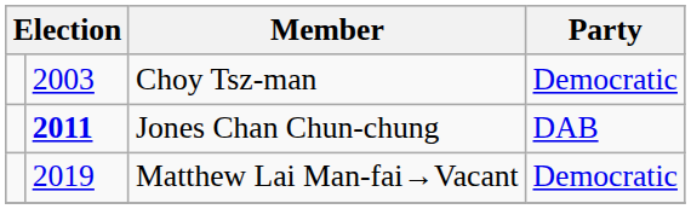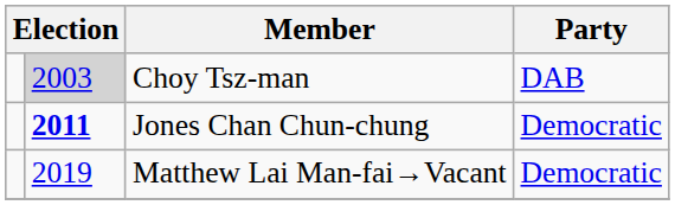Choy Tsz-man | column 2: no background -> lightgrey background
Choy Tsz-man | Party: Democratic -> DAB
Jones Chan Chun-chung | Party: DAB -> Democratic
